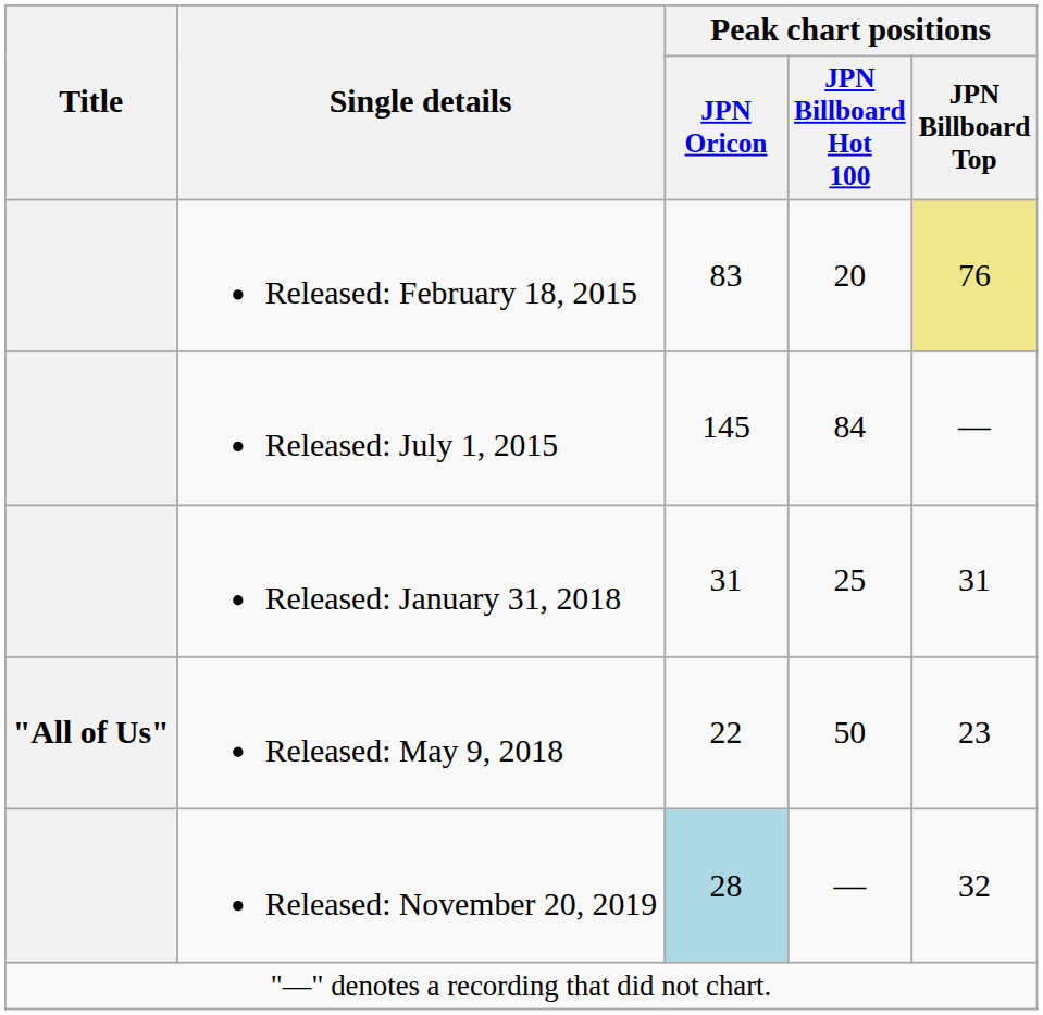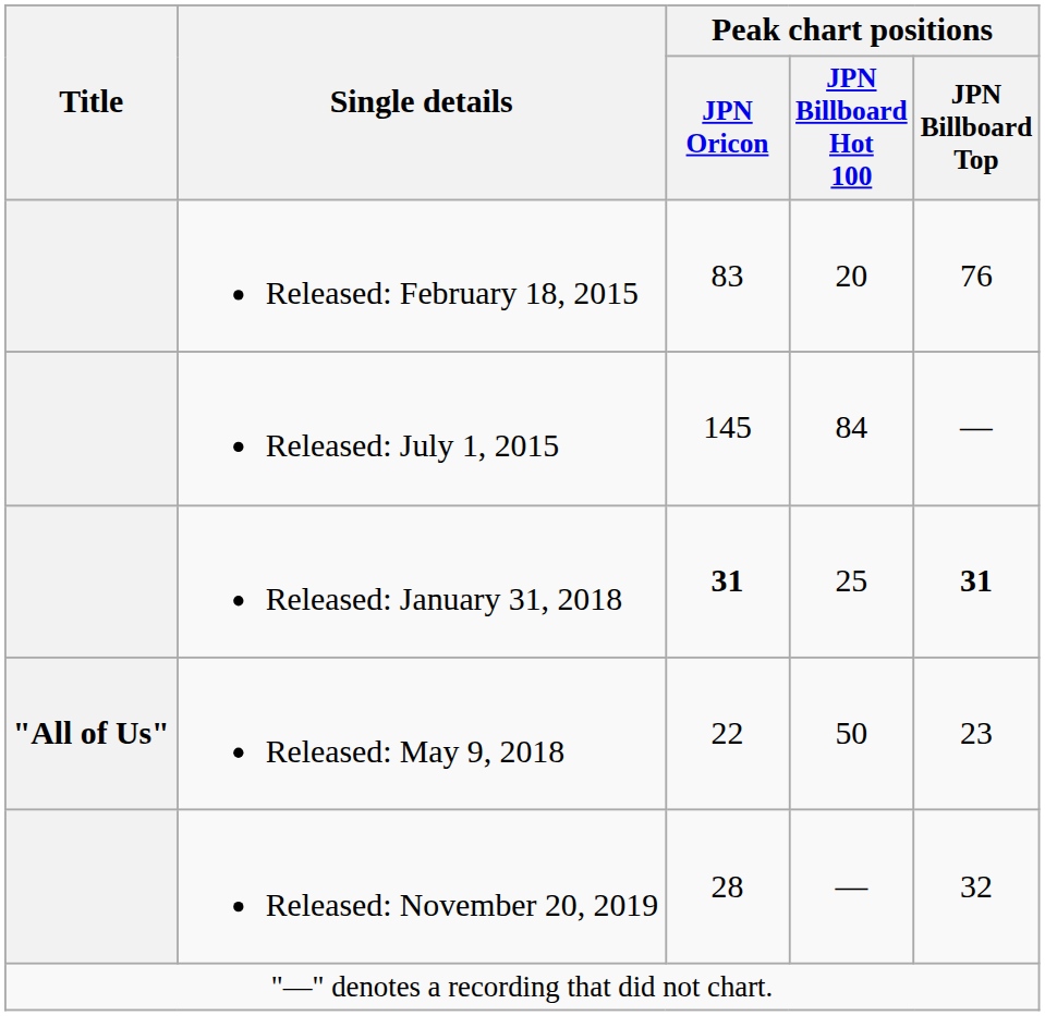Released: February 18, 2015 | Peak chart positions / JPN Billboard Top: khaki background -> no background
Released: January 31, 2018 | Peak chart positions / JPN Oricon: normal -> bold
Released: January 31, 2018 | Peak chart positions / JPN Billboard Top: normal -> bold
Released: November 20, 2019 | Peak chart positions / JPN Oricon: lightblue background -> no background
